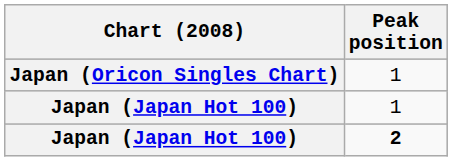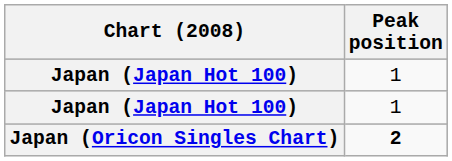row 2 | Chart (2008): Japan (Oricon Singles Chart) -> Japan (Japan Hot 100)
row 4 | Chart (2008): Japan (Japan Hot 100) -> Japan (Oricon Singles Chart)
